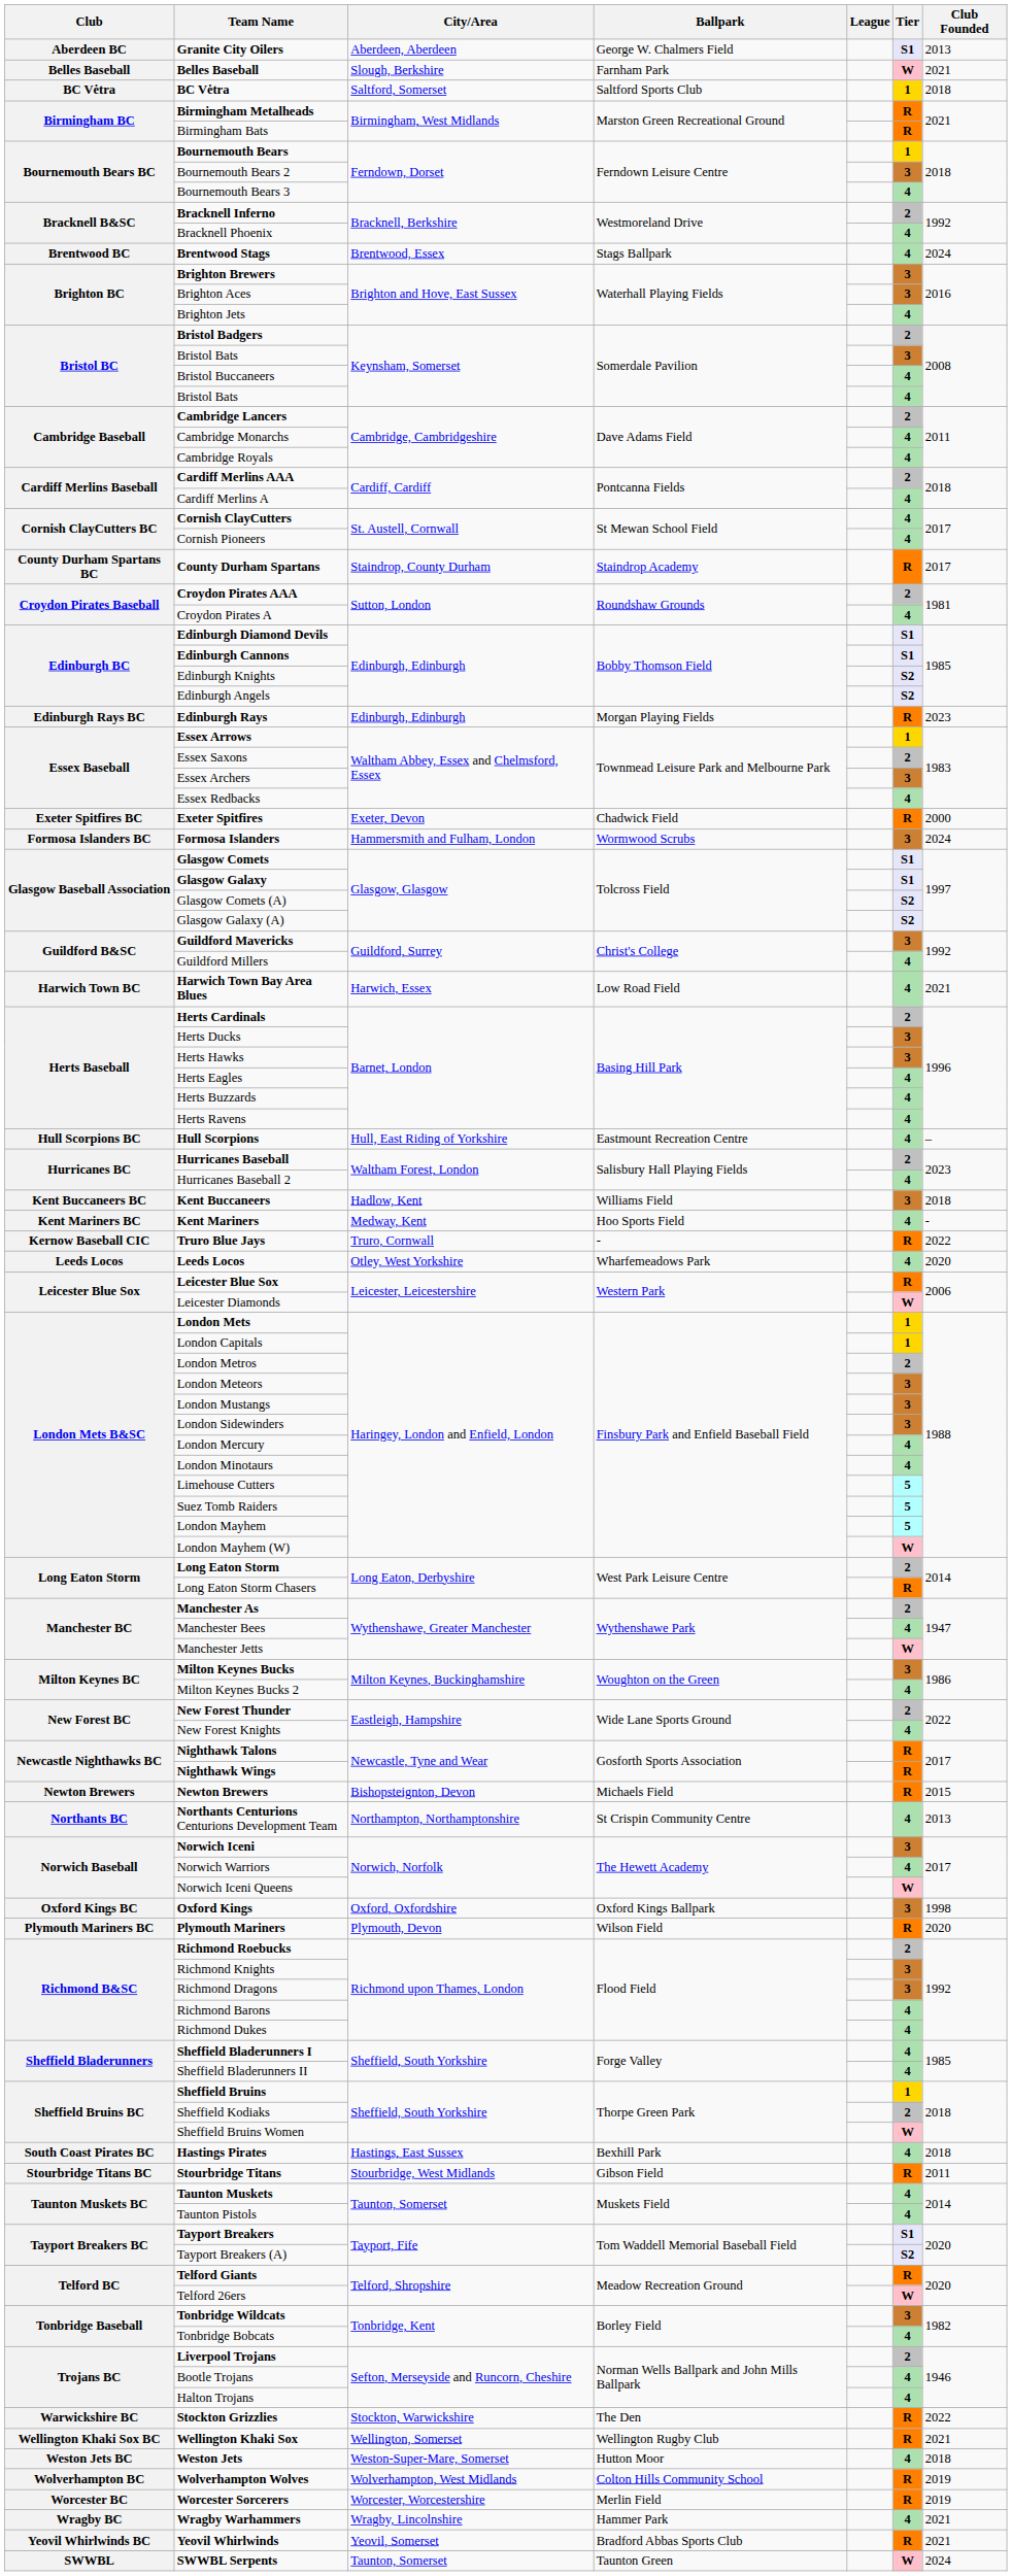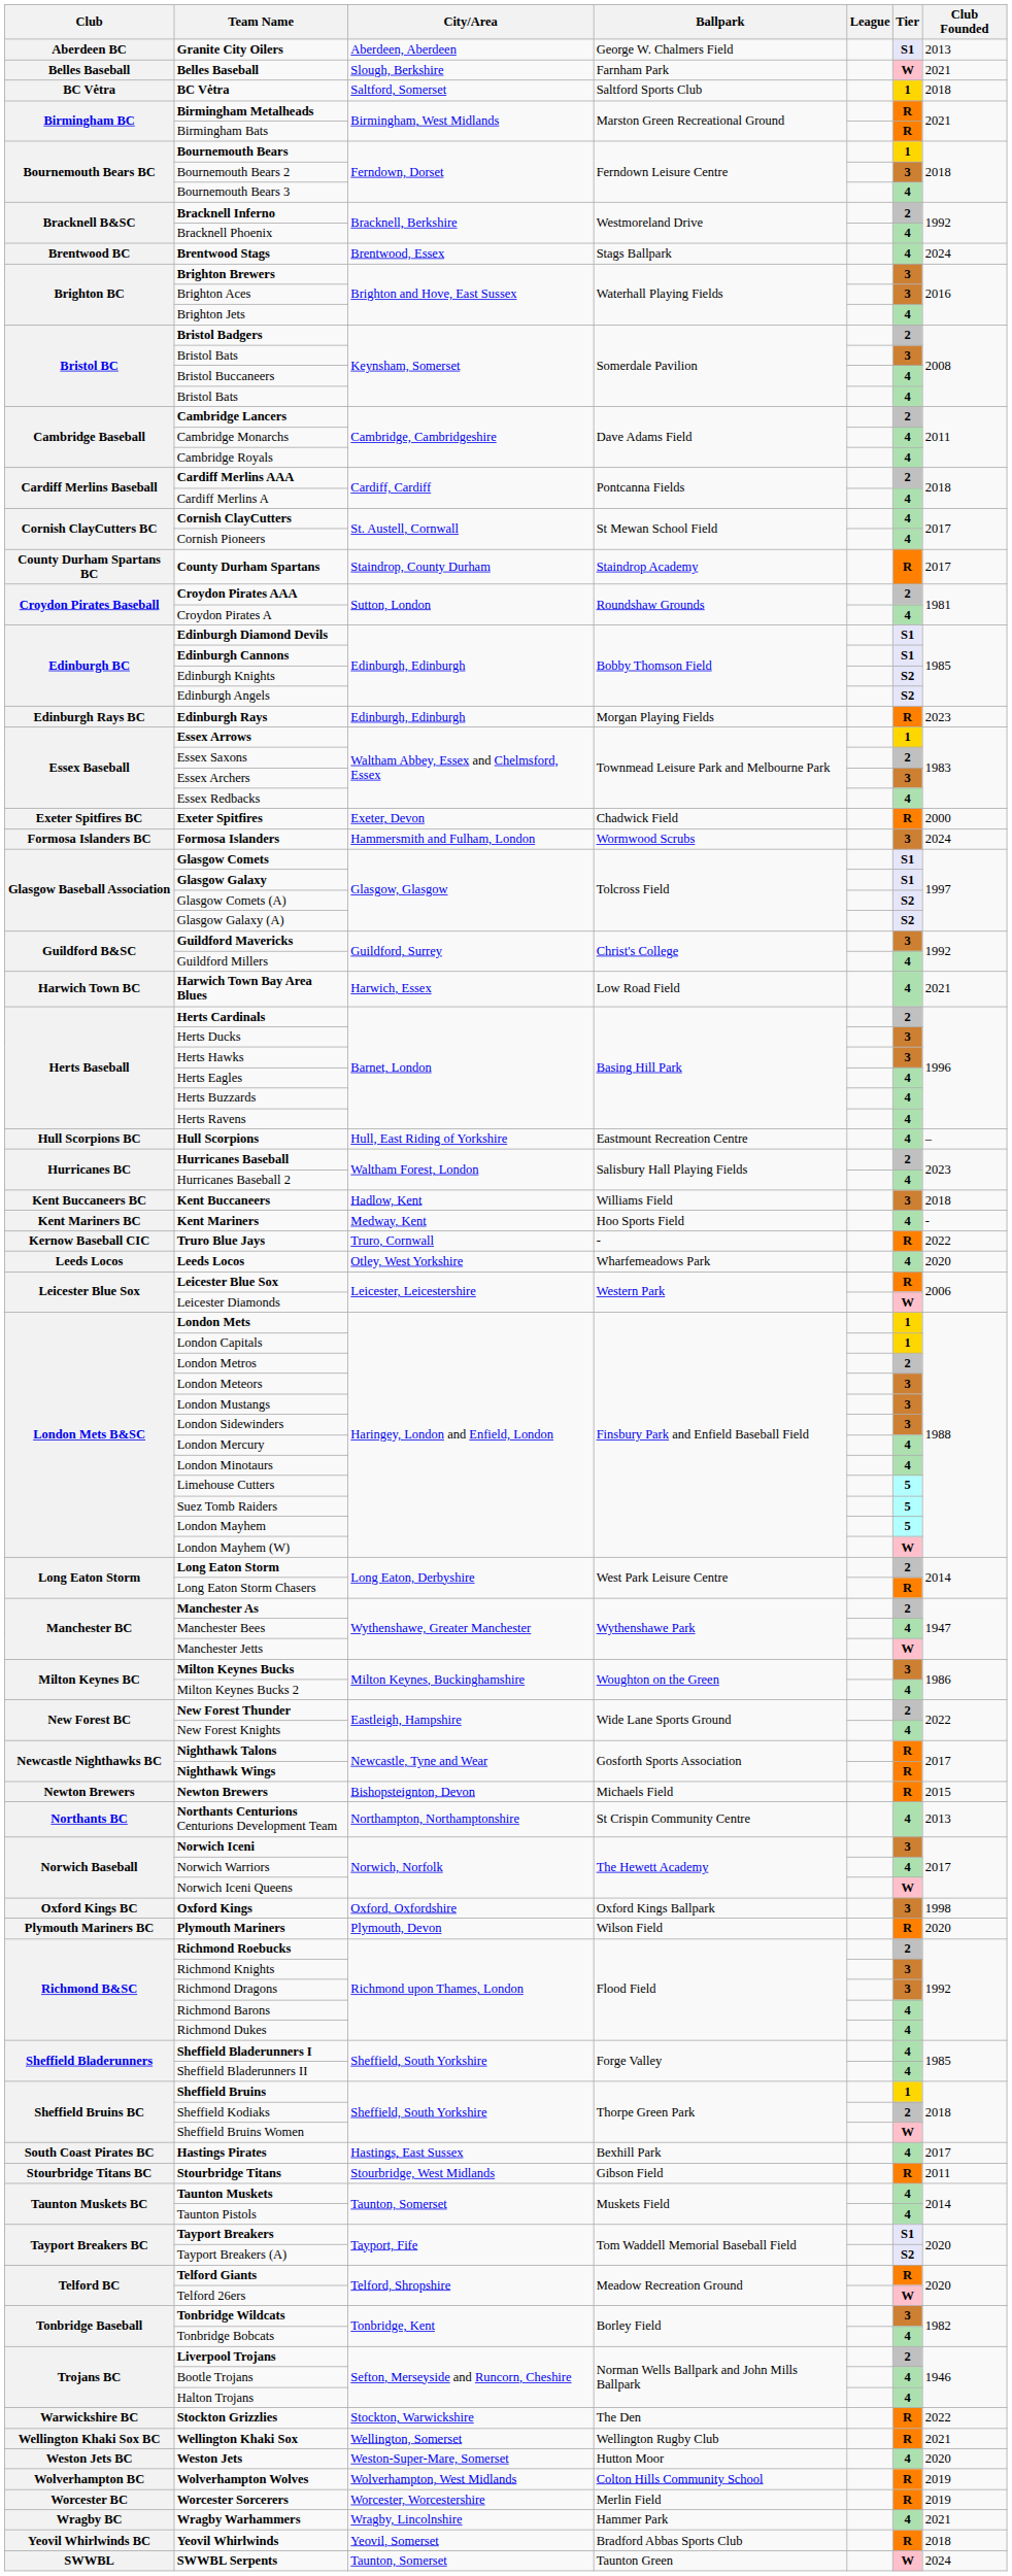Hastings Pirates | Club Founded: 2018 -> 2017
Weston Jets | Club Founded: 2018 -> 2020
Yeovil Whirlwinds | Club Founded: 2021 -> 2018
